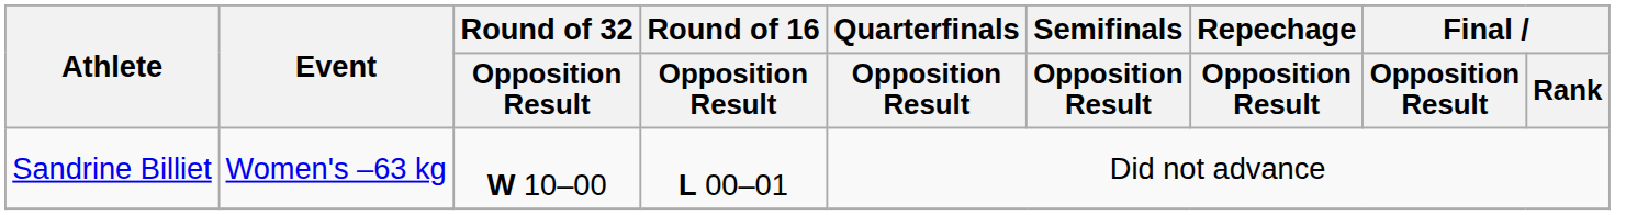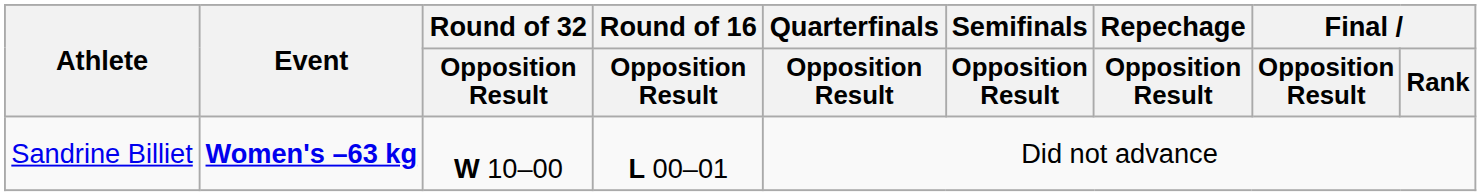Sandrine Billiet | Event: normal -> bold
